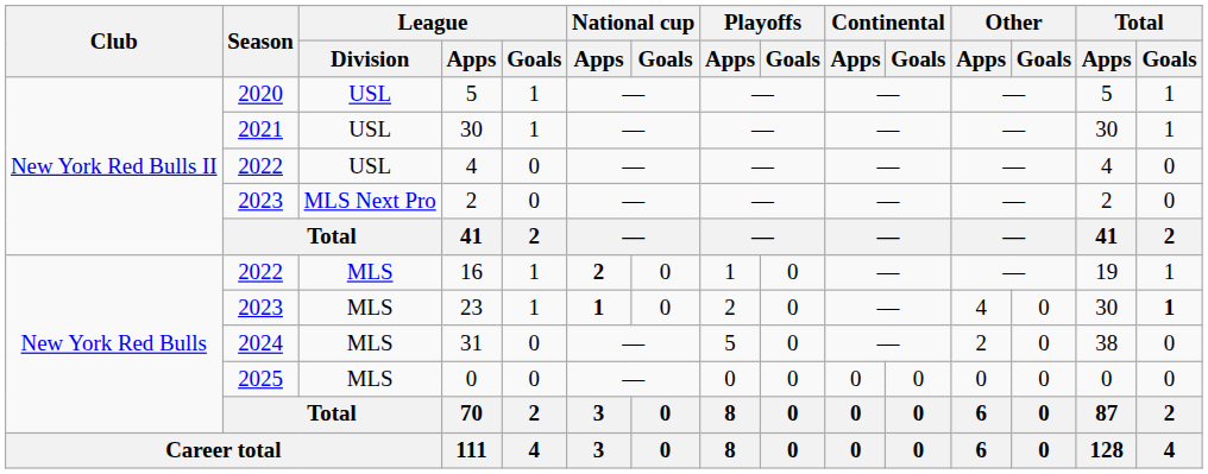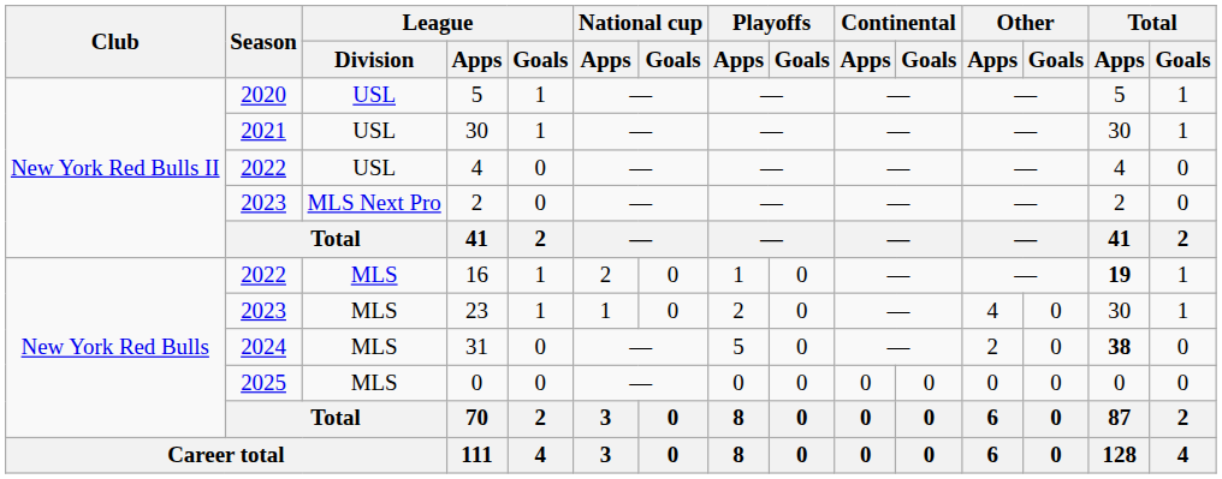16 | National cup / Apps: bold -> normal
16 | Total / Apps: normal -> bold
23 | National cup / Apps: bold -> normal
23 | Total / Goals: bold -> normal
31 | Total / Apps: normal -> bold
